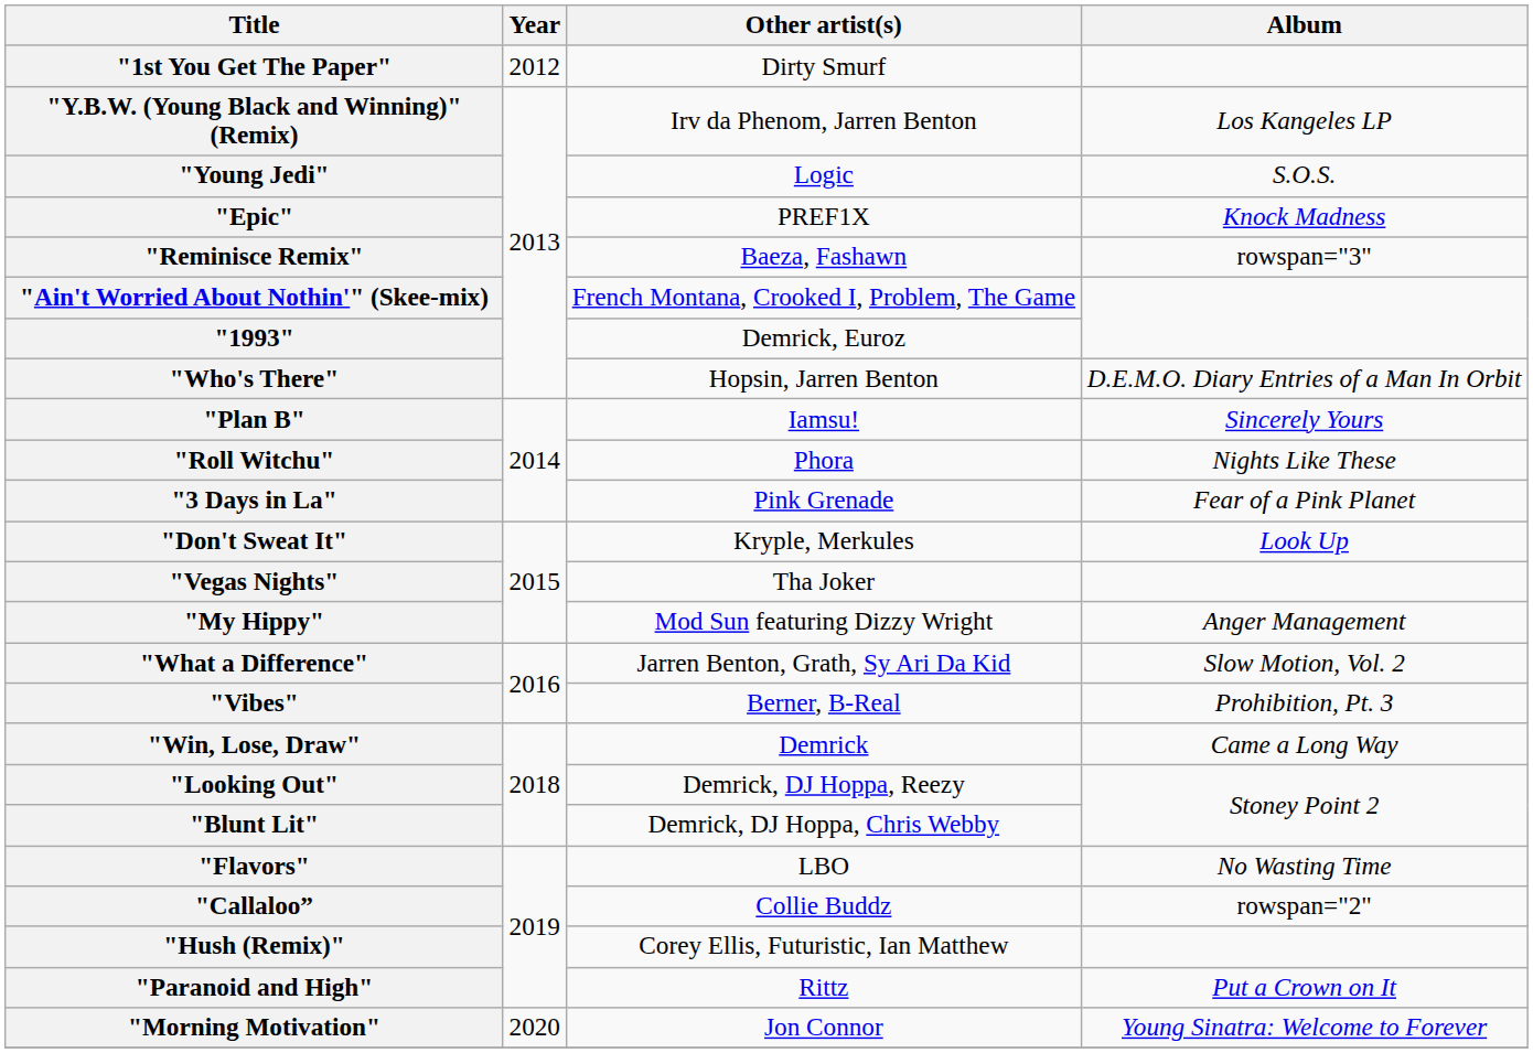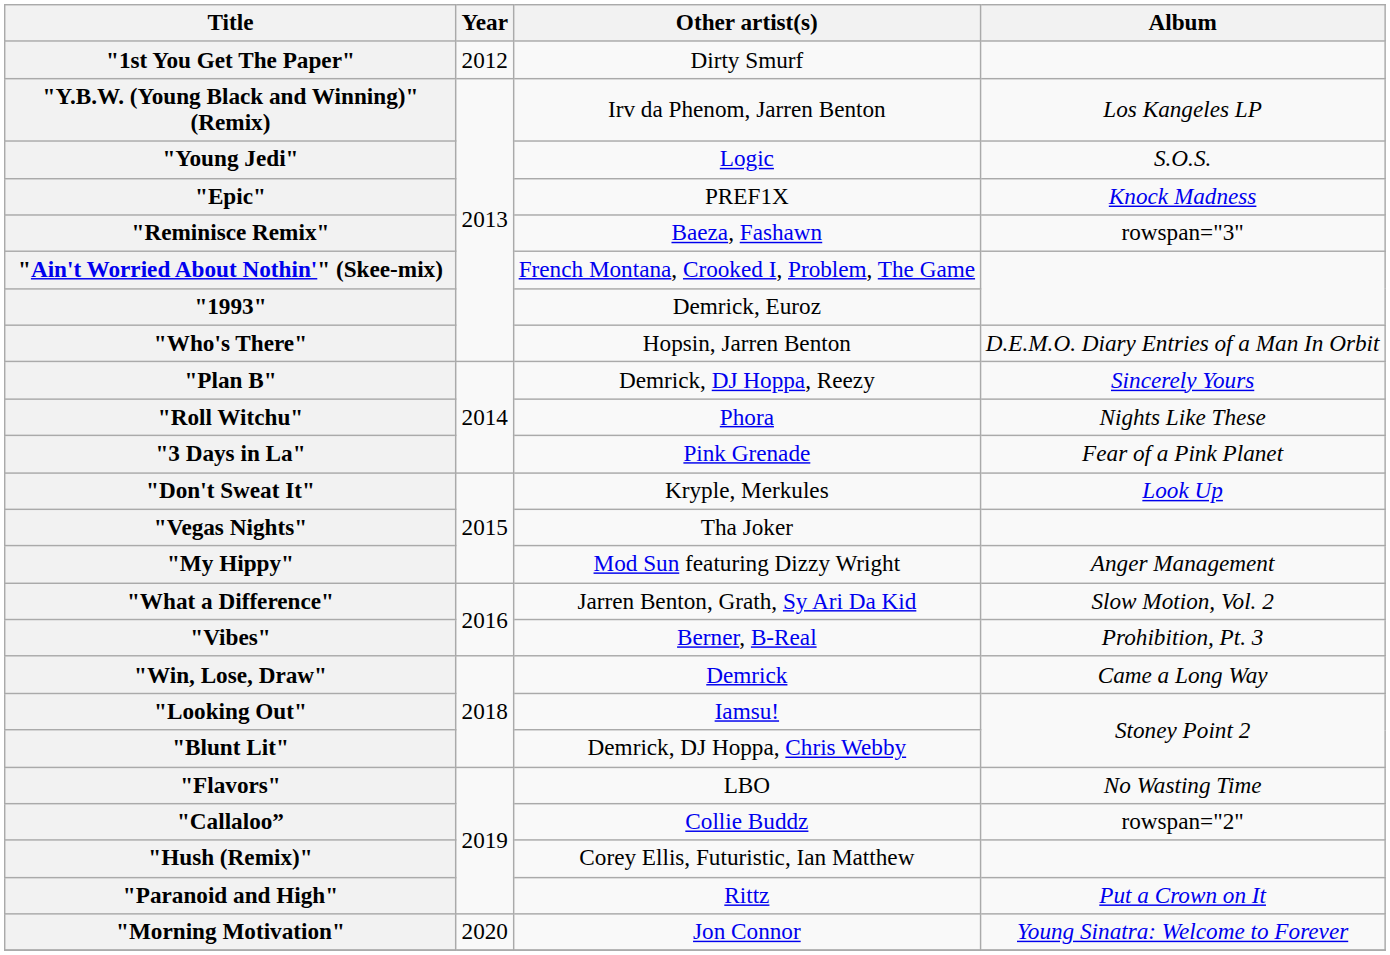"Plan B" | Other artist(s): Iamsu! -> Demrick, DJ Hoppa, Reezy
"Looking Out" | Other artist(s): Demrick, DJ Hoppa, Reezy -> Iamsu!
